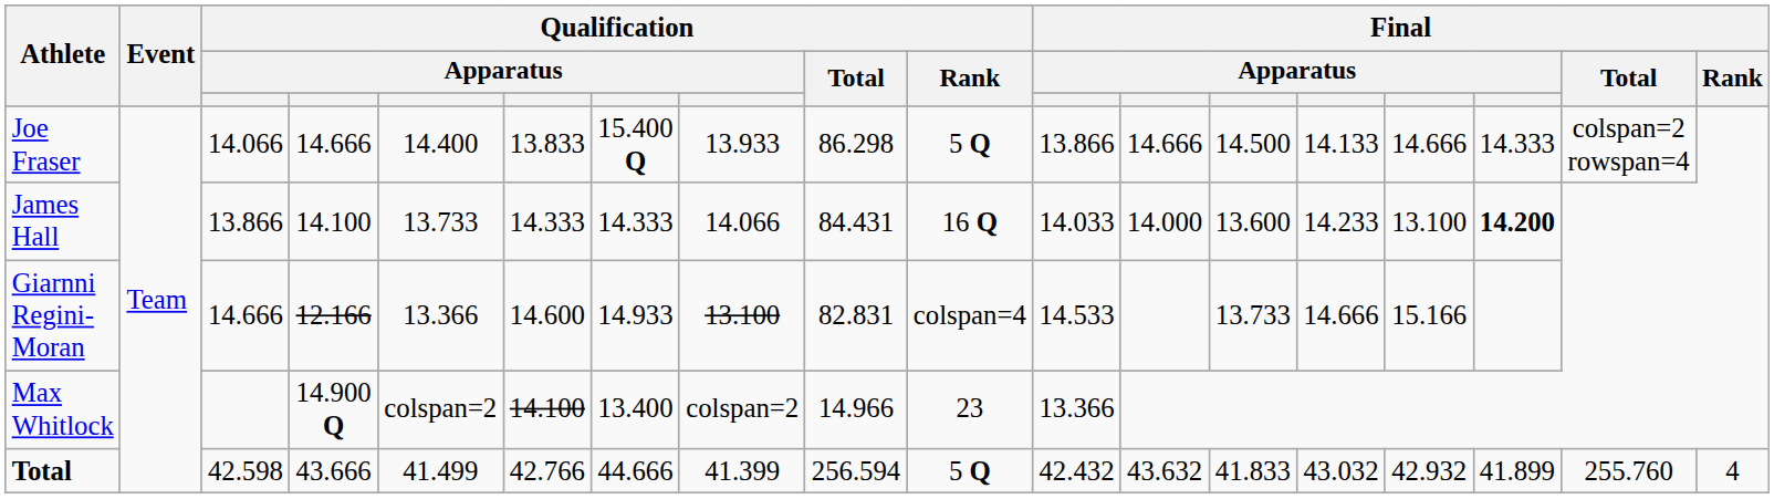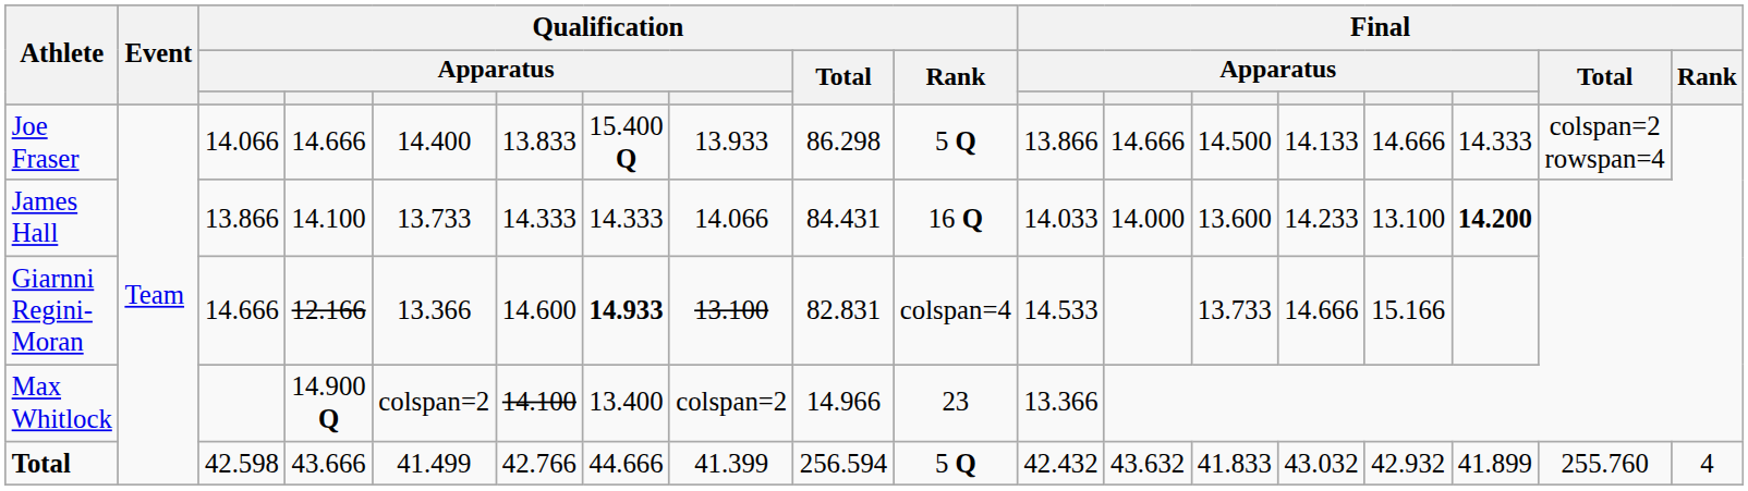Giarnni Regini-Moran | column 7: normal -> bold
